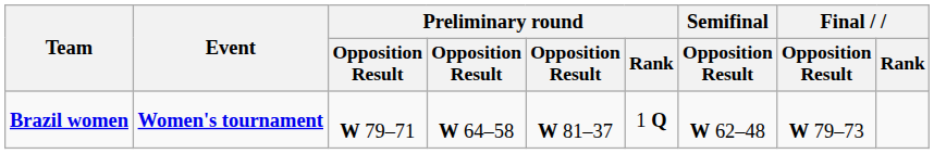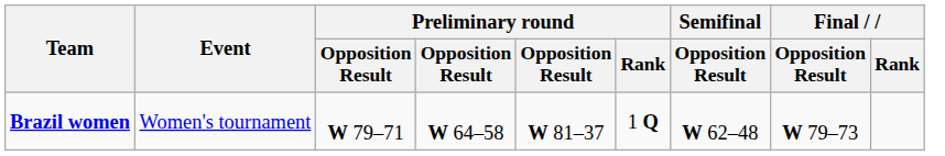Brazil women | Event: bold -> normal
